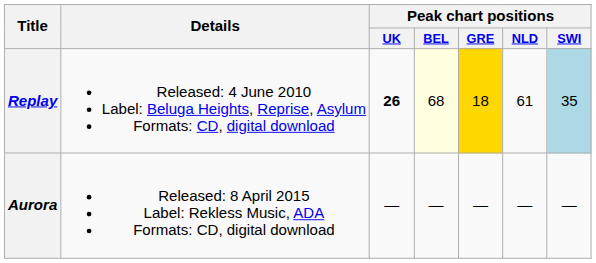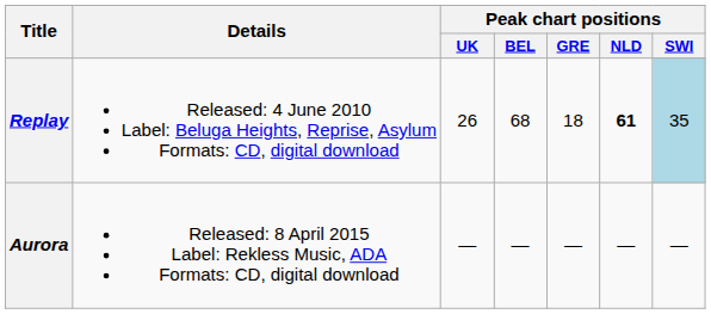Replay | Peak chart positions / UK: bold -> normal
Replay | Peak chart positions / BEL: lightyellow background -> no background
Replay | Peak chart positions / GRE: gold background -> no background
Replay | Peak chart positions / NLD: normal -> bold
